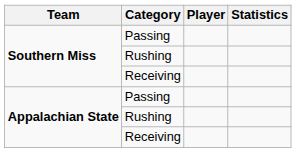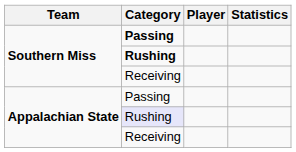Southern Miss / Passing | Category: normal -> bold
Southern Miss / Rushing | Category: normal -> bold
Appalachian State / Rushing | Category: no background -> lavender background
